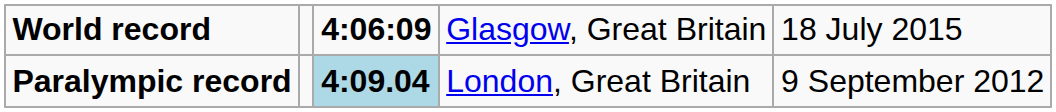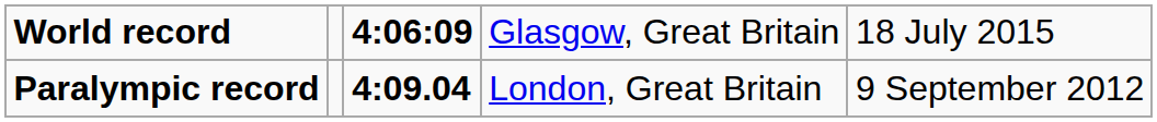Paralympic record | column 3: lightblue background -> no background
